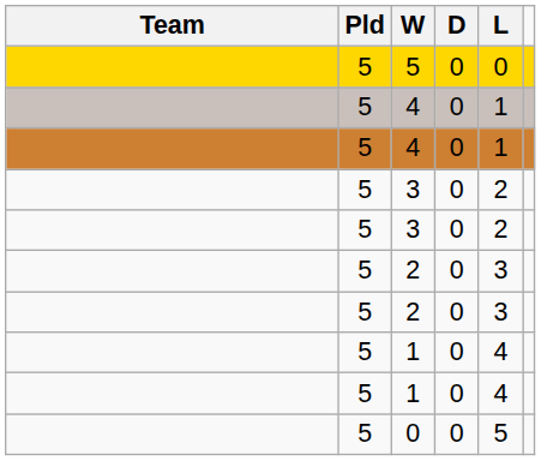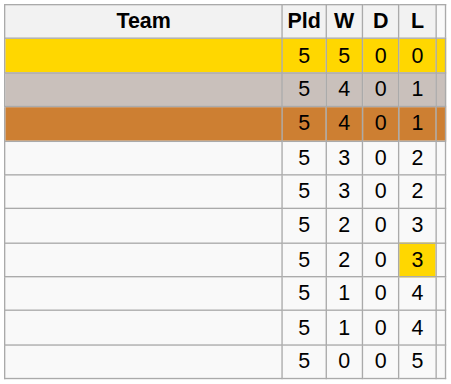row 8 | L: no background -> gold background
